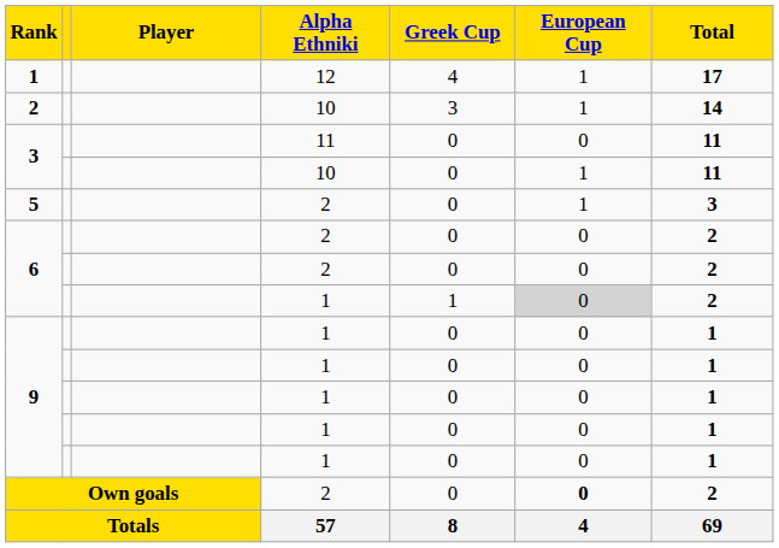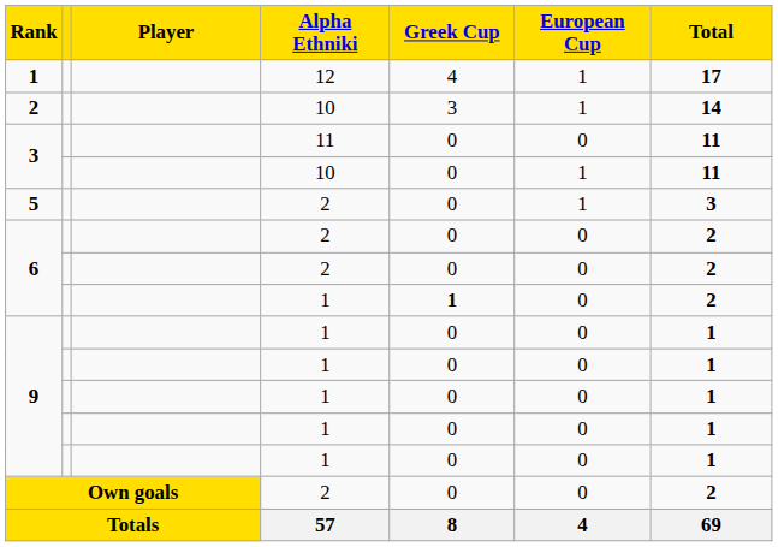6 / 1 | Greek Cup: normal -> bold
6 / 1 | European Cup: lightgrey background -> no background
Own goals | European Cup: bold -> normal
